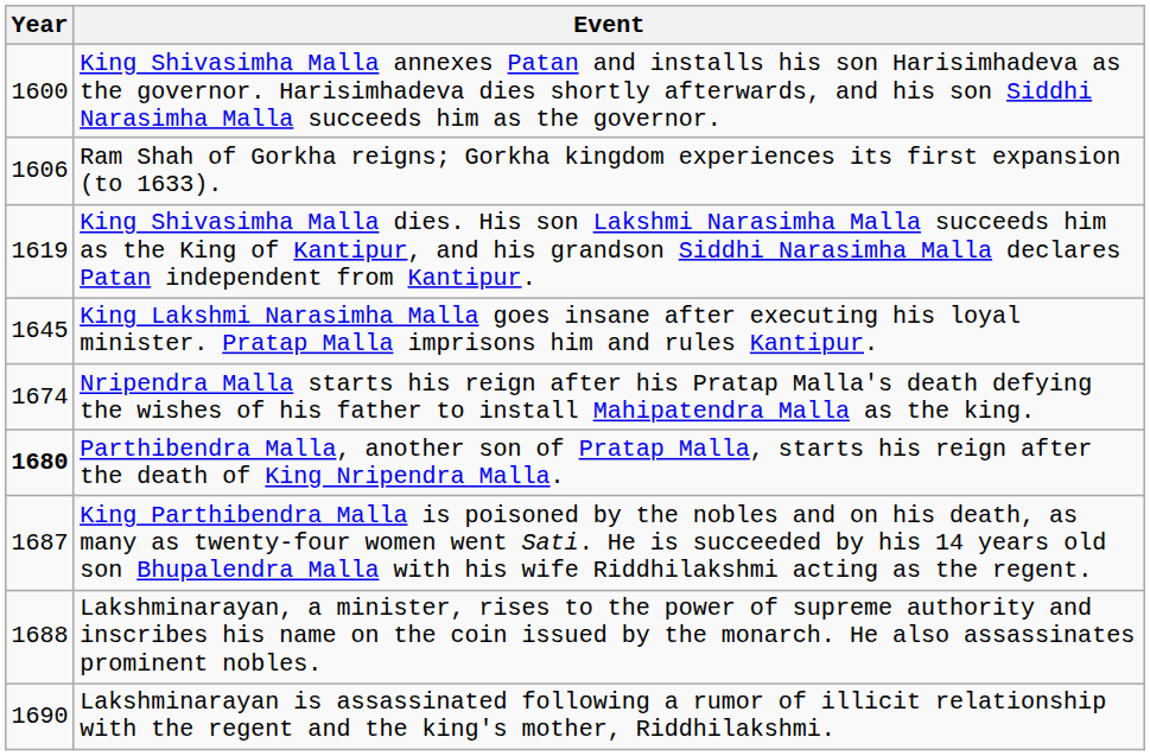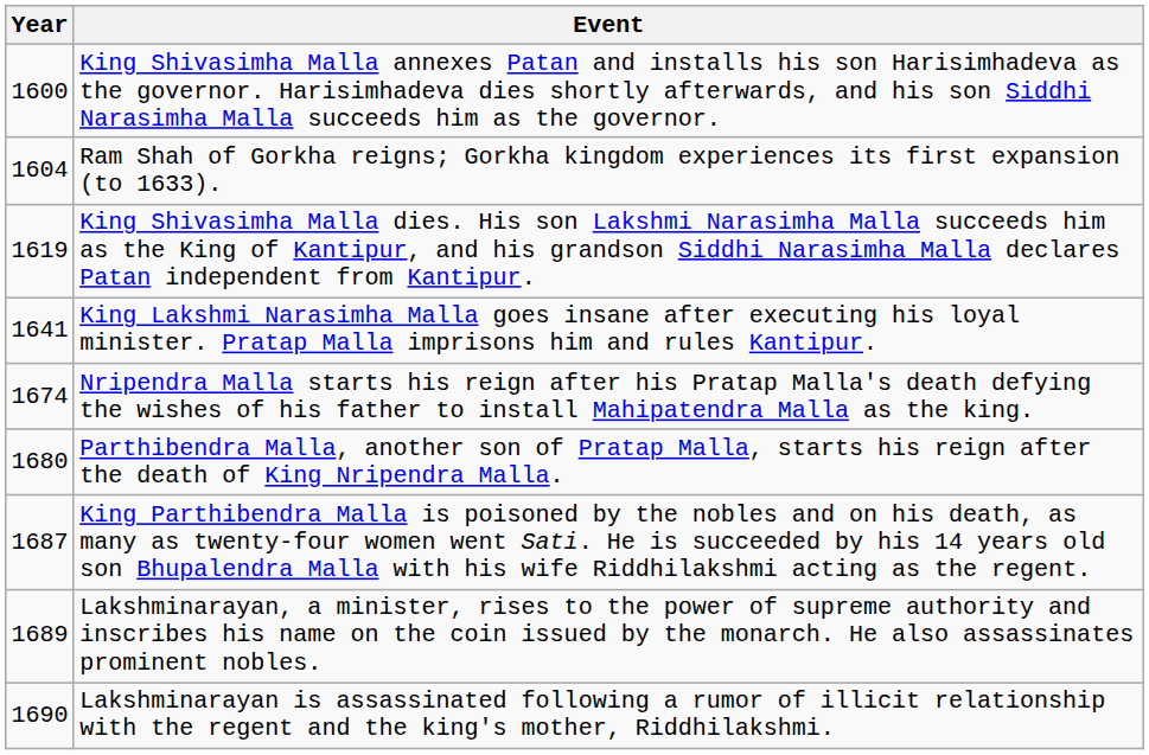row 3 | Year: 1606 -> 1604
row 5 | Year: 1645 -> 1641
row 7 | Year: bold -> normal
row 9 | Year: 1688 -> 1689
